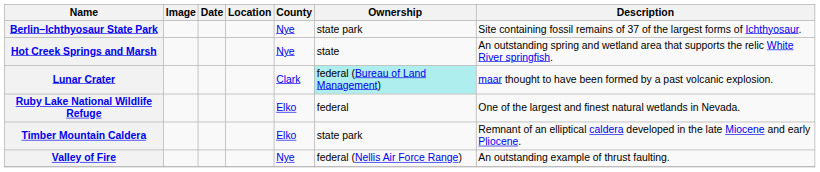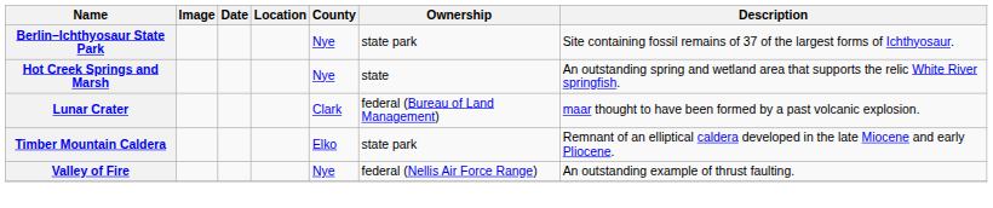Lunar Crater | Ownership: paleturquoise background -> no background
- row: Ruby Lake National Wildlife Refuge | Elko | federal | One of the largest and finest natural wetlands in Nevada.
